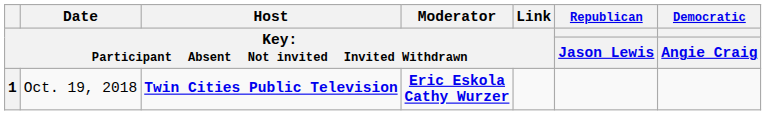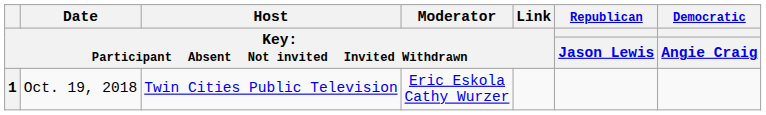1 | column 3: bold -> normal
1 | column 4: bold -> normal
